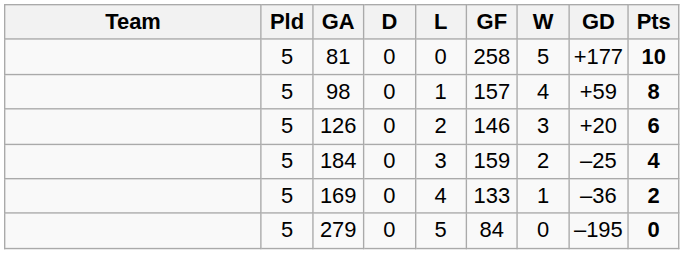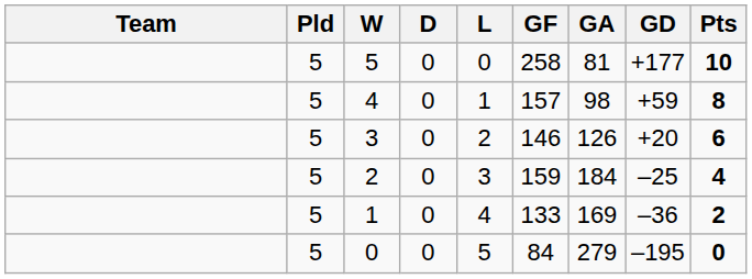columns swapped: W <-> GA
